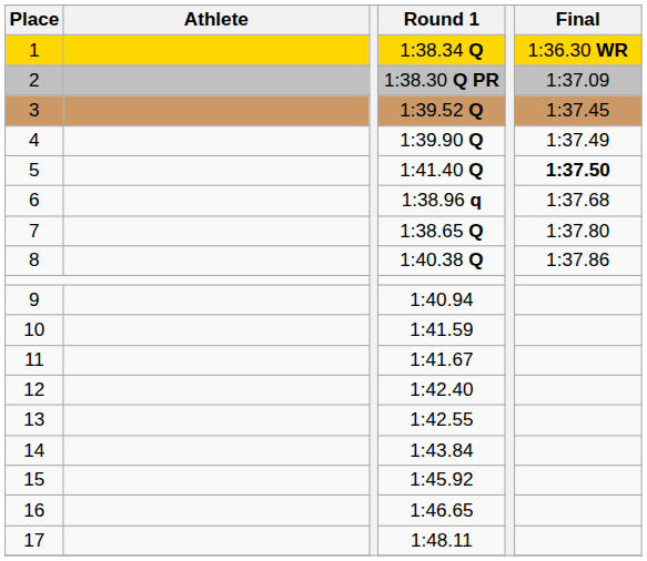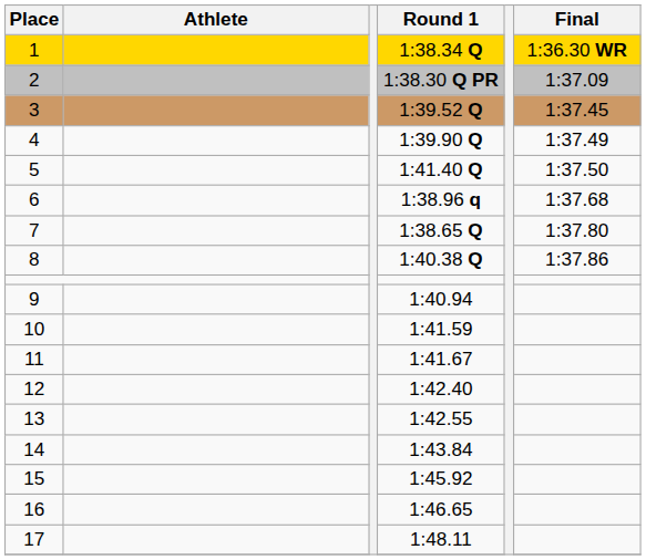5 | Final: bold -> normal
